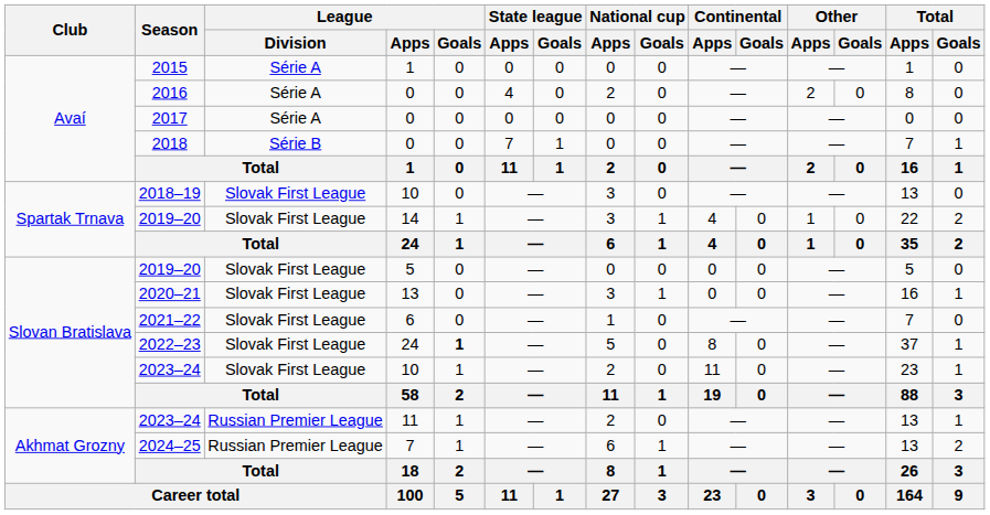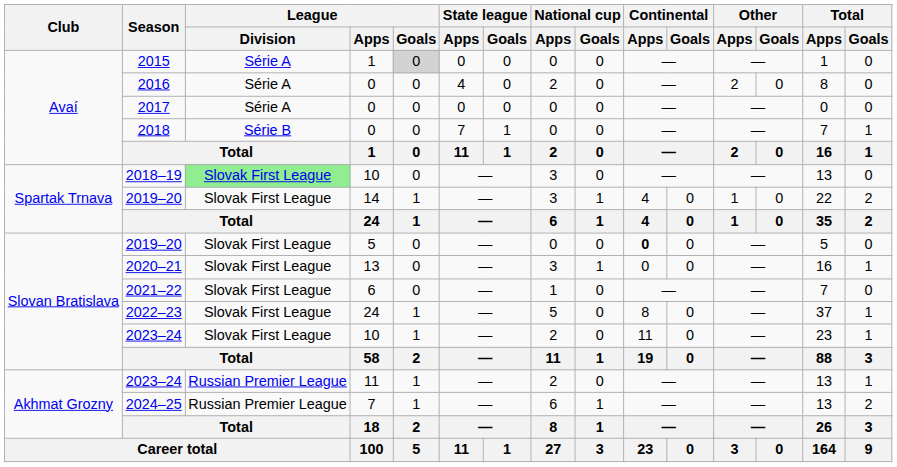2015 | League / Goals: no background -> lightgrey background
2018–19 | League / Division: no background -> lightgreen background
2019–20 / 5 | Continental / Apps: normal -> bold
2022–23 | League / Goals: bold -> normal
